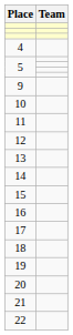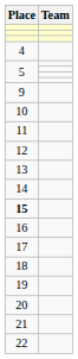row 16 | Place: normal -> bold
